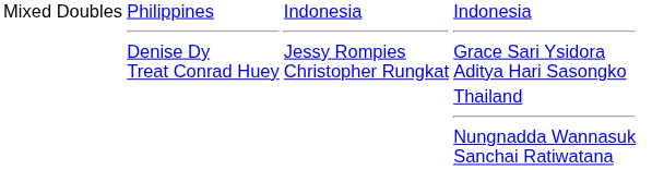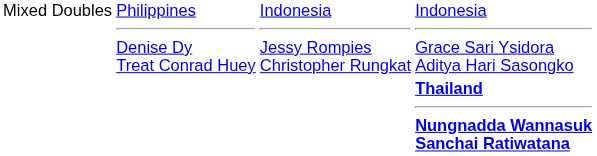row 2 | column 4: normal -> bold
